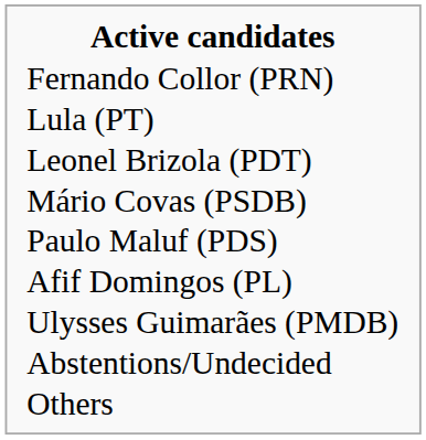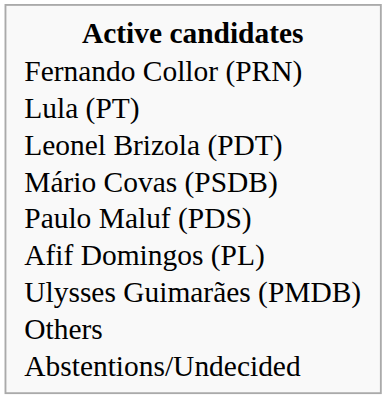row 9 | column 1: Abstentions/Undecided -> Others
row 10 | column 1: Others -> Abstentions/Undecided
